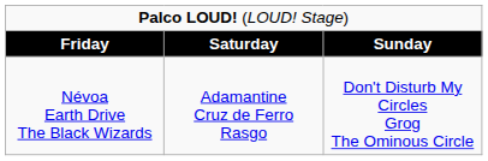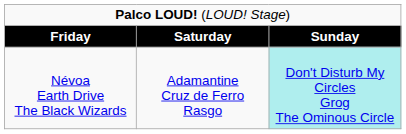Névoa Earth Drive The Black Wizards | column 3: no background -> paleturquoise background
